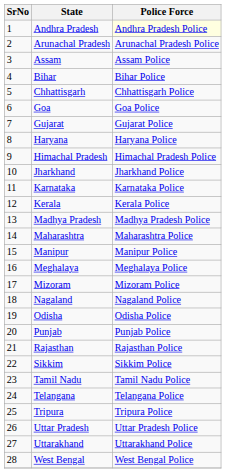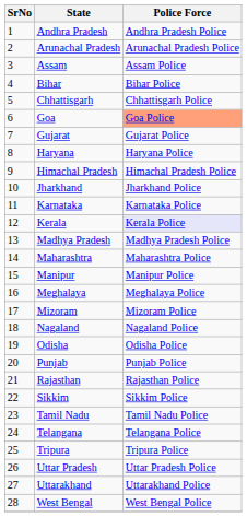Andhra Pradesh | Police Force: lightyellow background -> no background
Goa | Police Force: no background -> lightsalmon background
Kerala | Police Force: no background -> lavender background
